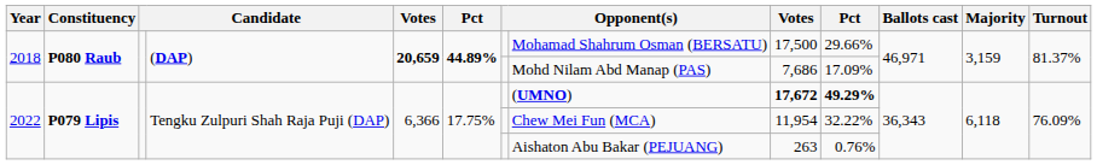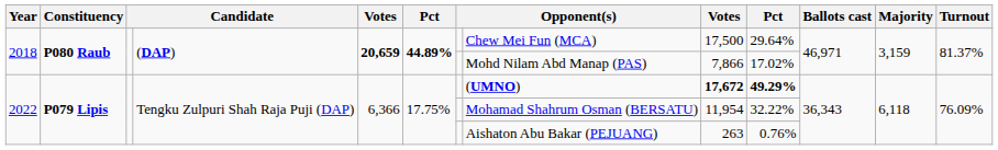row 2 | column 8: Mohamad Shahrum Osman (BERSATU) -> Chew Mei Fun (MCA)
row 2 | column 10: 29.66% -> 29.64%
row 3 | column 9: 7,686 -> 7,866
row 3 | column 10: 17.09% -> 17.02%
row 5 | column 8: Chew Mei Fun (MCA) -> Mohamad Shahrum Osman (BERSATU)
